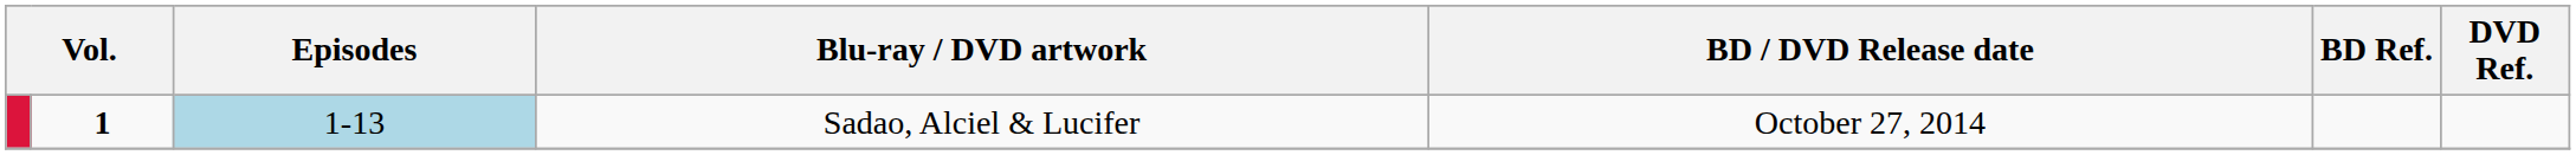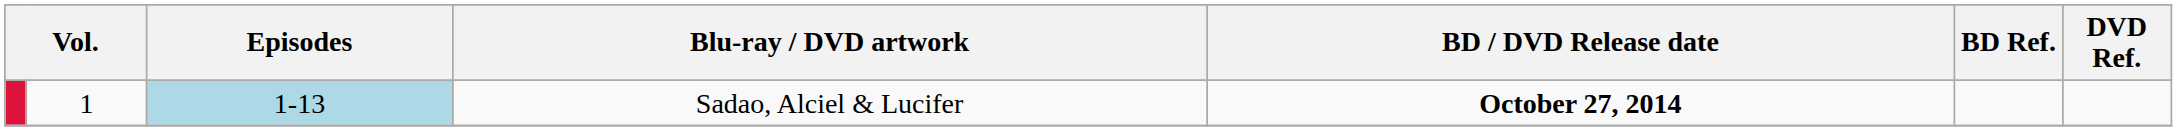Sadao, Alciel & Lucifer | column 2: bold -> normal
Sadao, Alciel & Lucifer | BD / DVD Release date: normal -> bold
